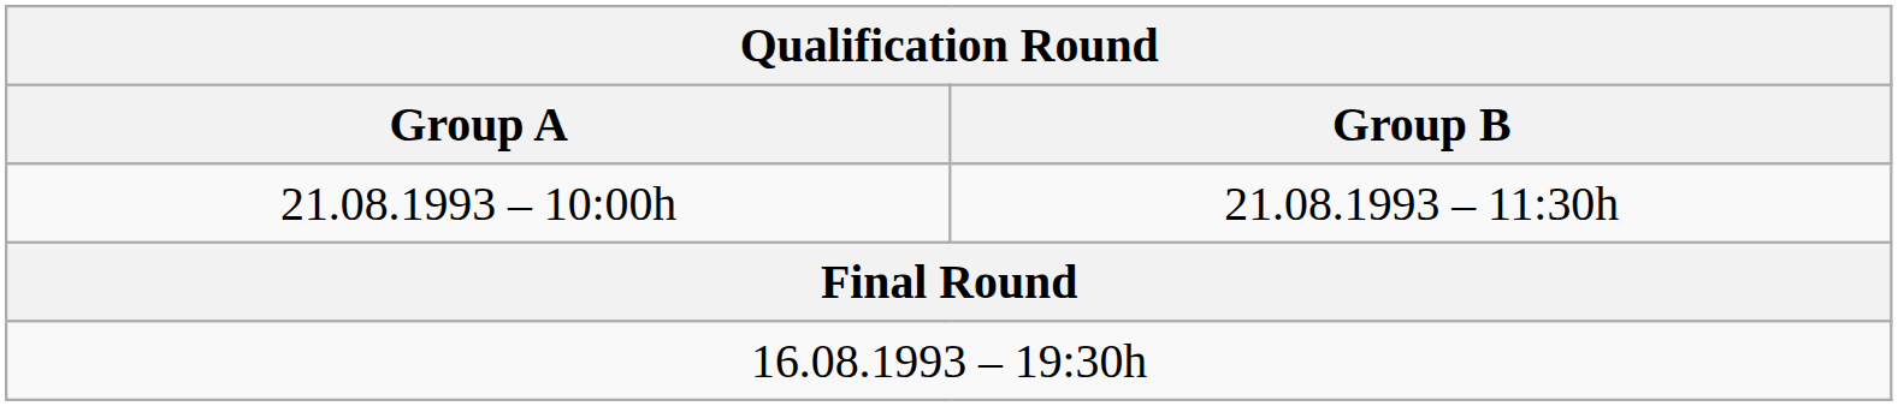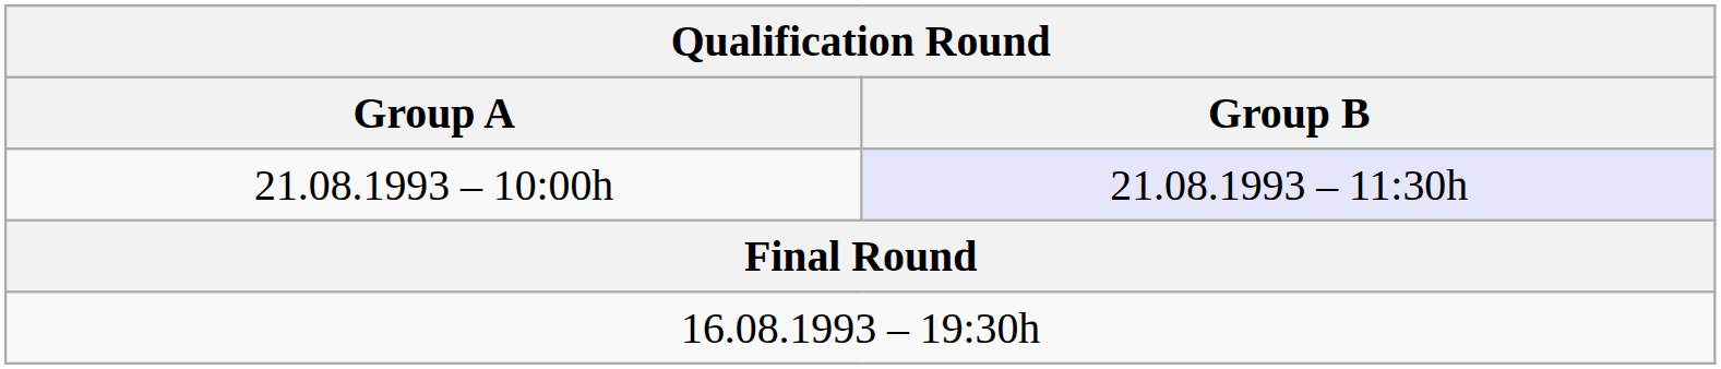21.08.1993 – 10:00h | Group B: no background -> lavender background
